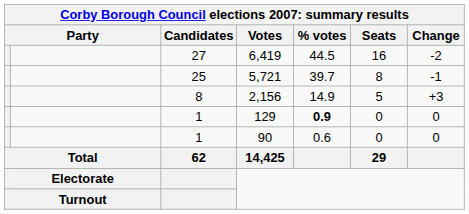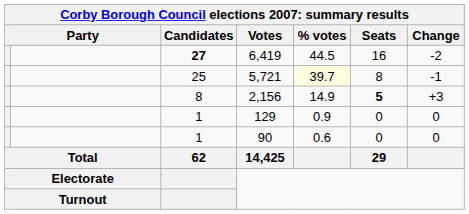6,419 | Candidates: normal -> bold
5,721 | % votes: no background -> lightyellow background
2,156 | Seats: normal -> bold
129 | % votes: bold -> normal
